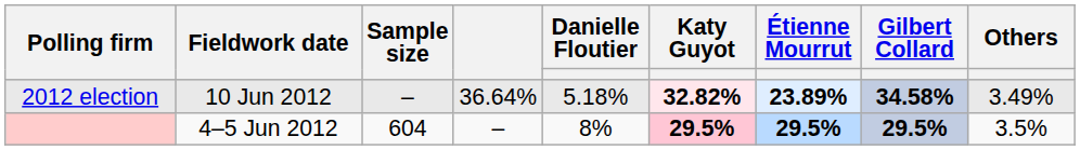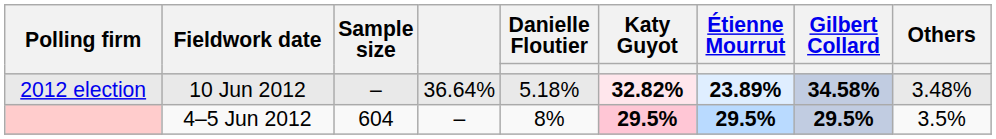2012 election | Others: 3.49% -> 3.48%
